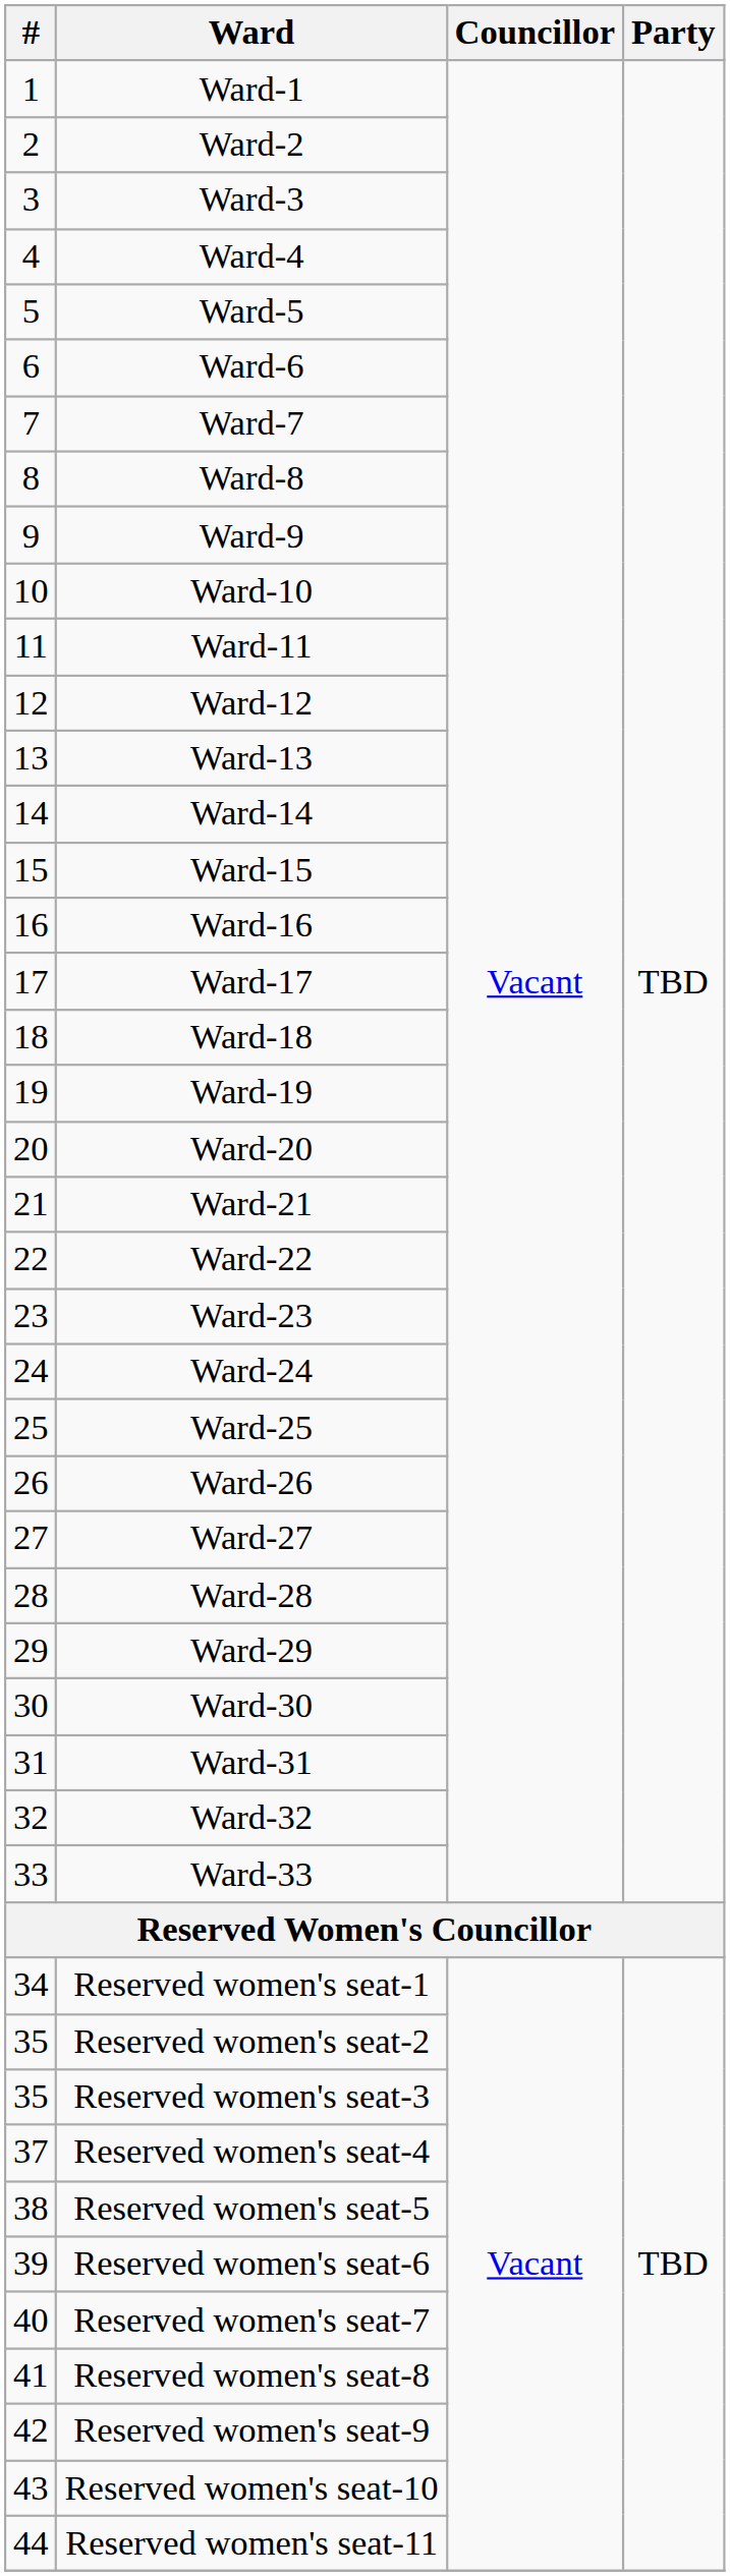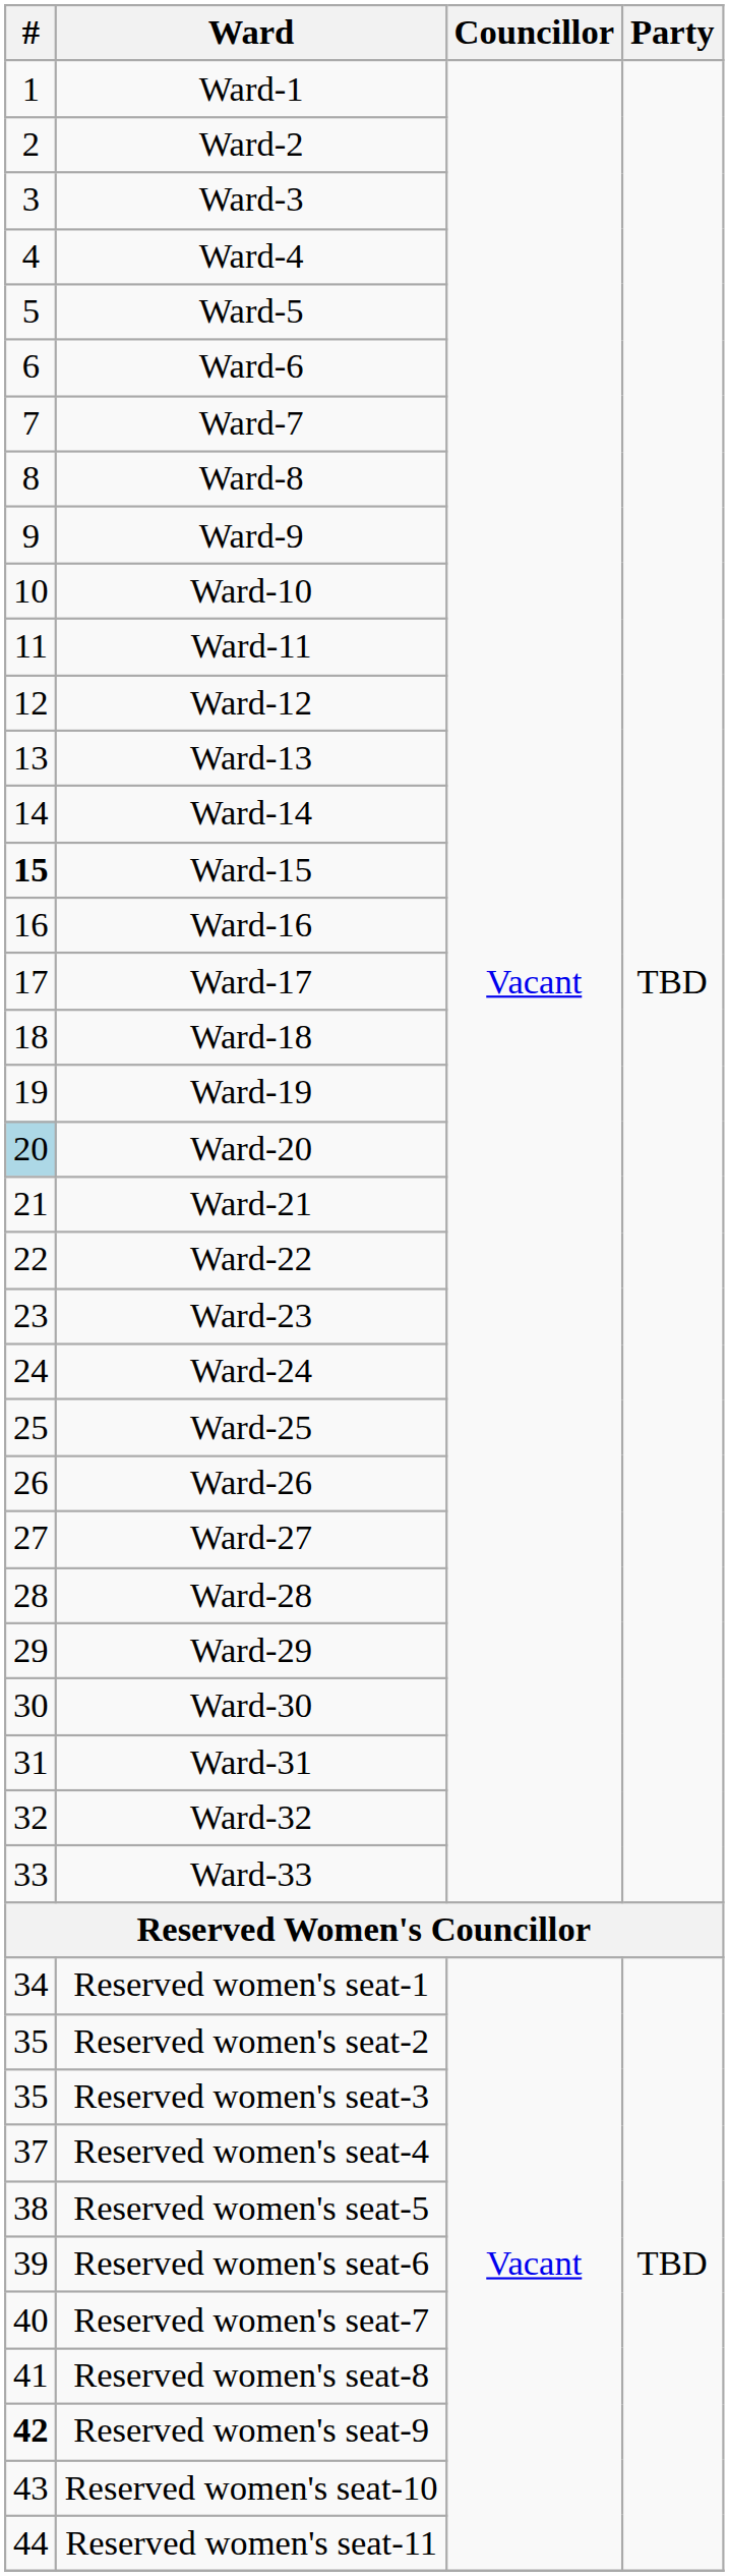Ward-15 | #: normal -> bold
Ward-20 | #: no background -> lightblue background
Reserved women's seat-9 | #: normal -> bold
